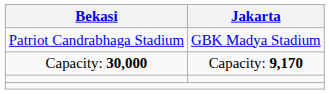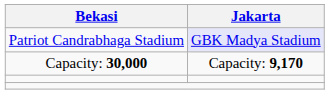row 2 | Jakarta: no background -> lavender background
